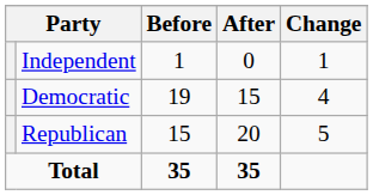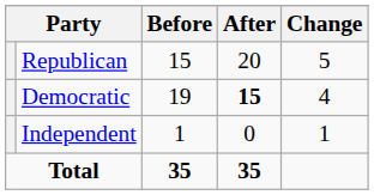rows swapped: Republican <-> Independent
Democratic | After: normal -> bold
